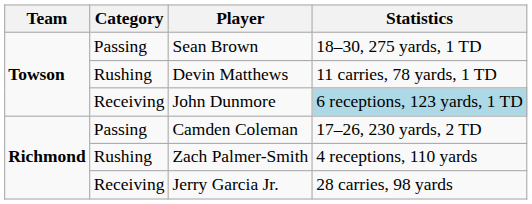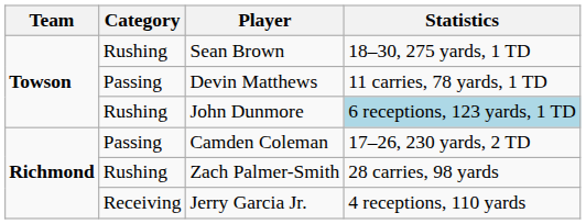Sean Brown | Category: Passing -> Rushing
Devin Matthews | Category: Rushing -> Passing
John Dunmore | Category: Receiving -> Rushing
Zach Palmer-Smith | Statistics: 4 receptions, 110 yards -> 28 carries, 98 yards
Jerry Garcia Jr. | Statistics: 28 carries, 98 yards -> 4 receptions, 110 yards
